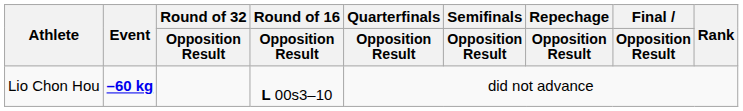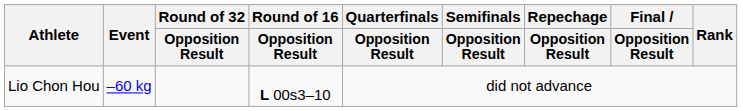Lio Chon Hou | Event: bold -> normal
